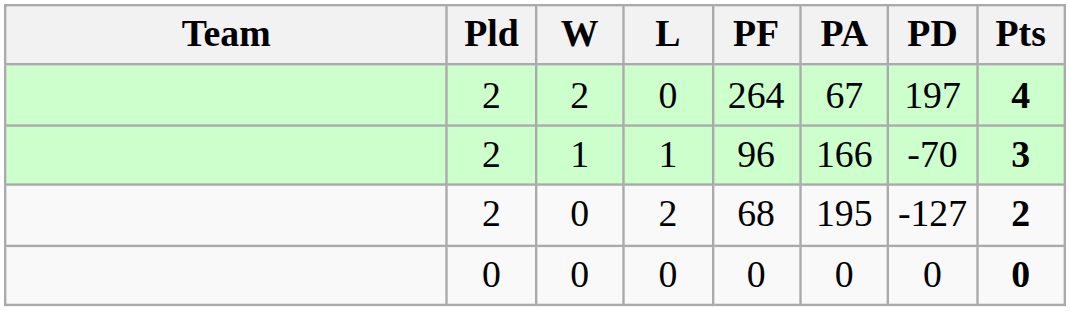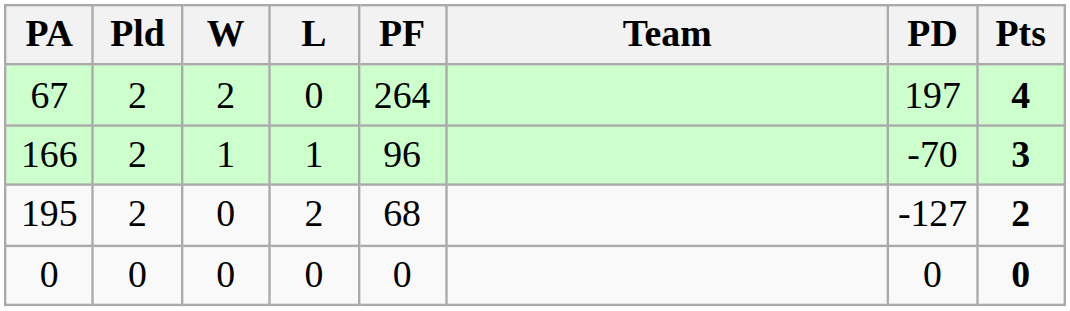columns swapped: Team <-> PA
